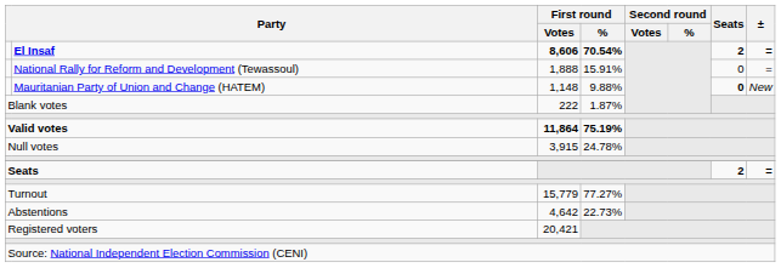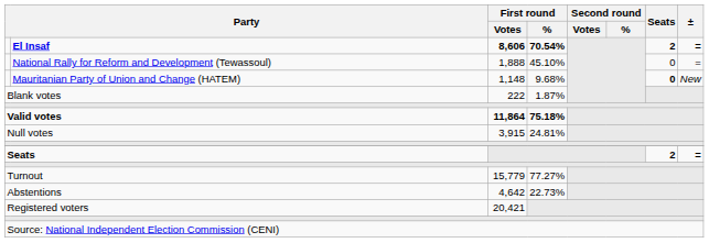National Rally for Reform and Development (Tewassoul) | First round / %: 15.91% -> 45.10%
Mauritanian Party of Union and Change (HATEM) | First round / %: 9.88% -> 9.68%
Valid votes | First round / %: 75.19% -> 75.18%
Null votes | First round / %: 24.78% -> 24.81%
